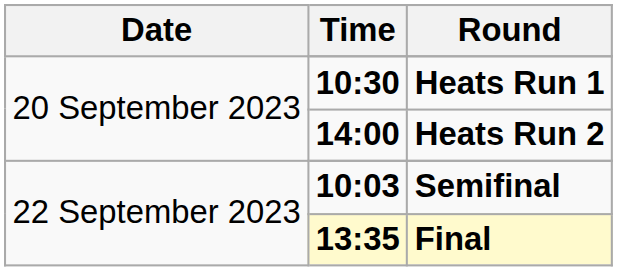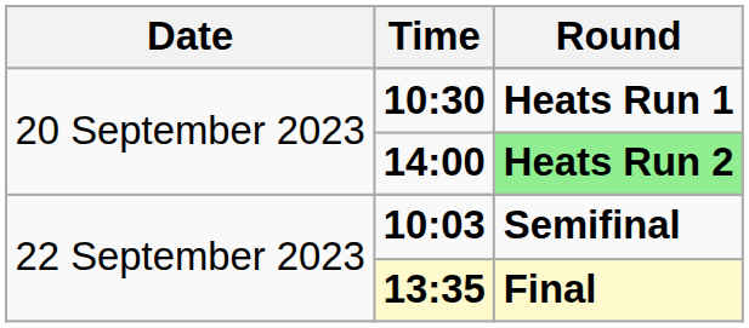14:00 | Round: no background -> lightgreen background
